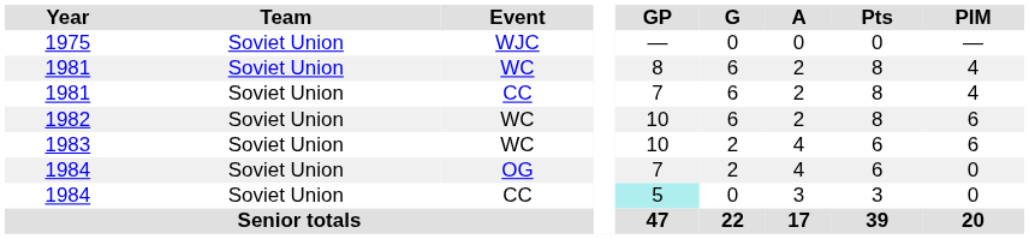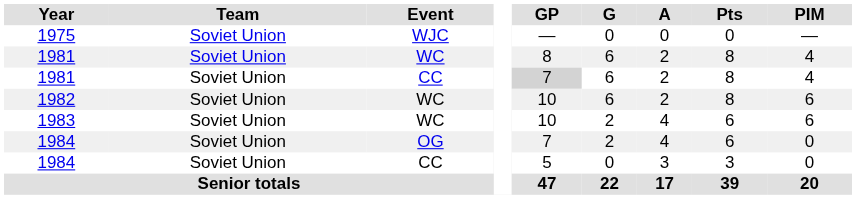1981 / CC | GP: no background -> lightgrey background
1984 / CC | GP: paleturquoise background -> no background
